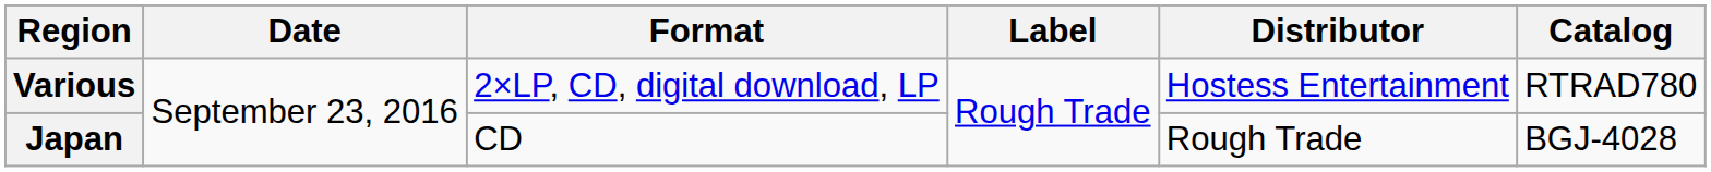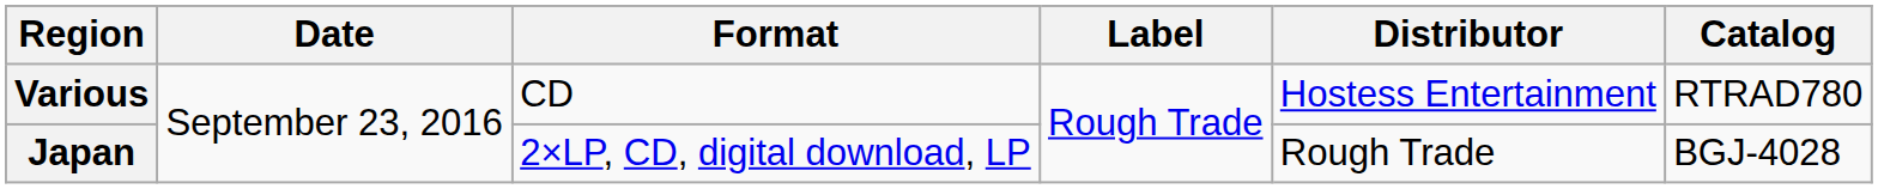Various | Format: 2×LP, CD, digital download, LP -> CD
Japan | Format: CD -> 2×LP, CD, digital download, LP
